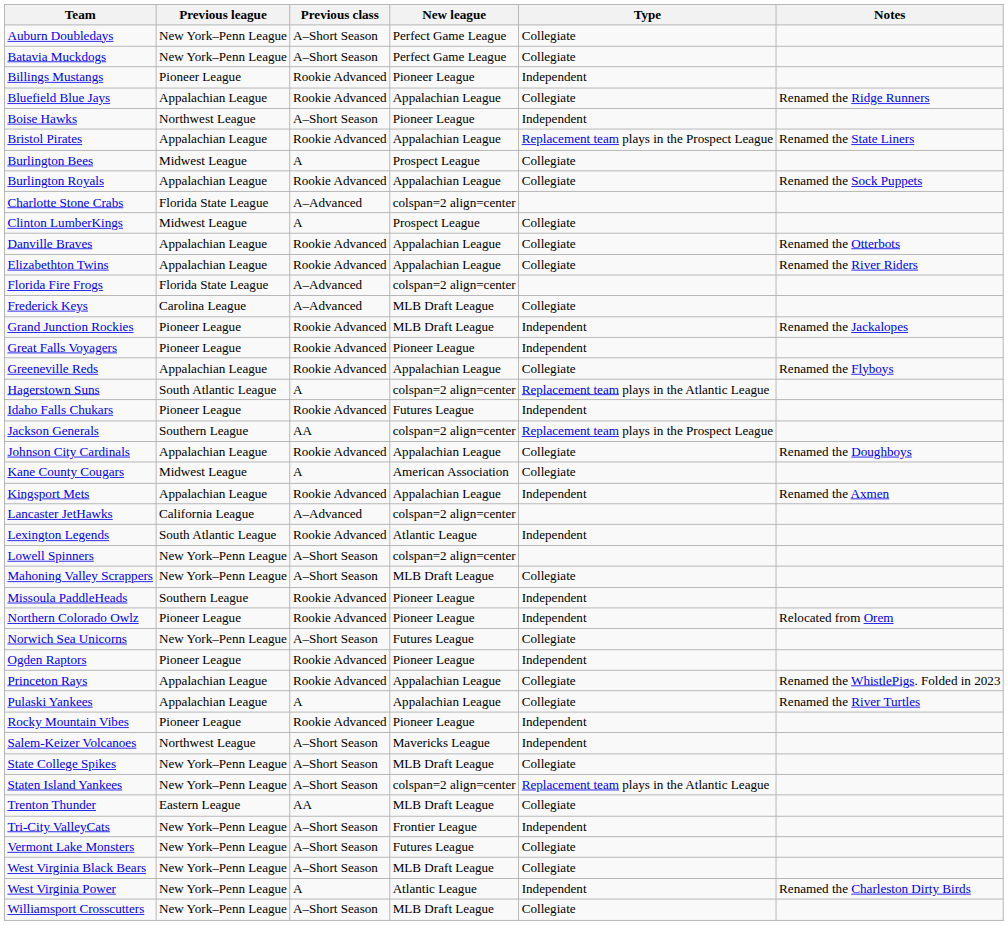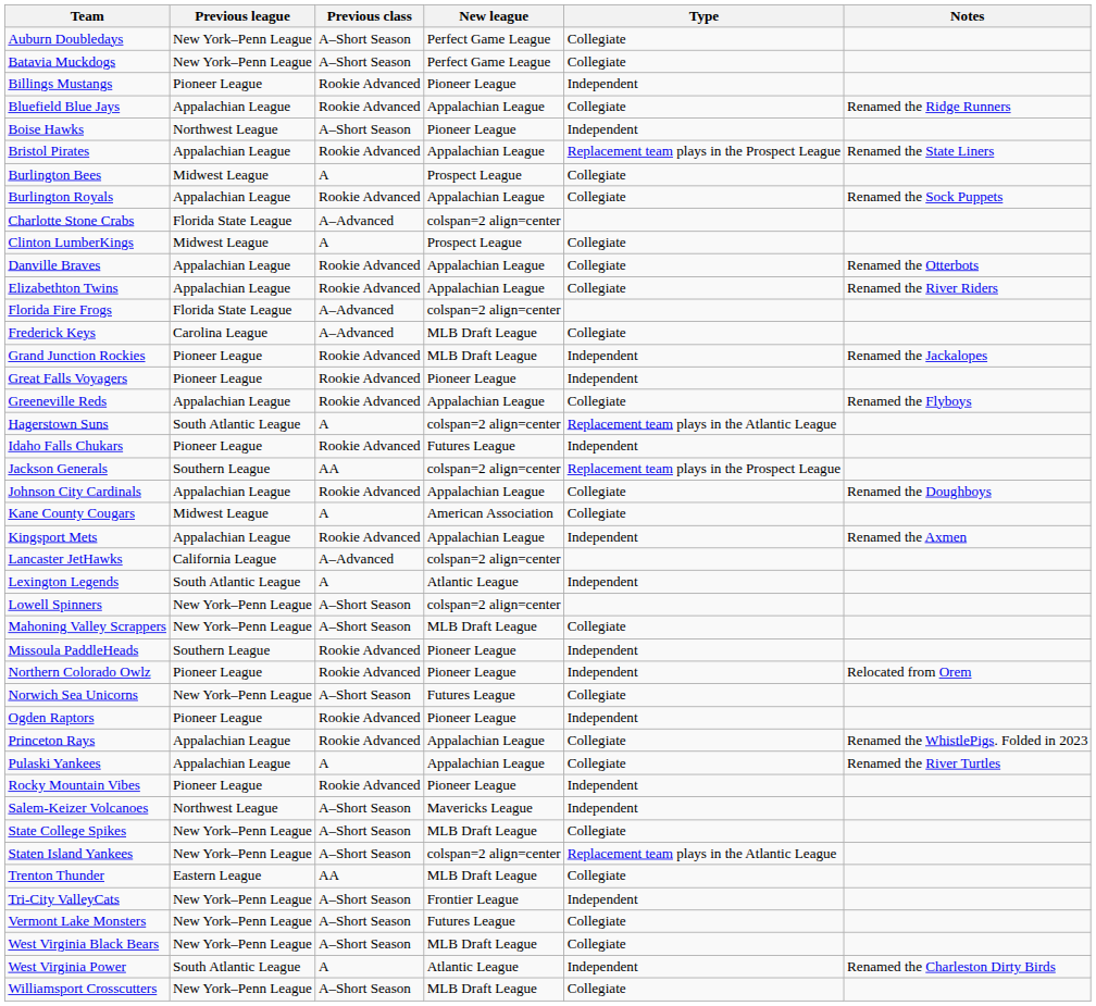Lexington Legends | Previous class: Rookie Advanced -> A
West Virginia Power | Previous league: New York–Penn League -> South Atlantic League
